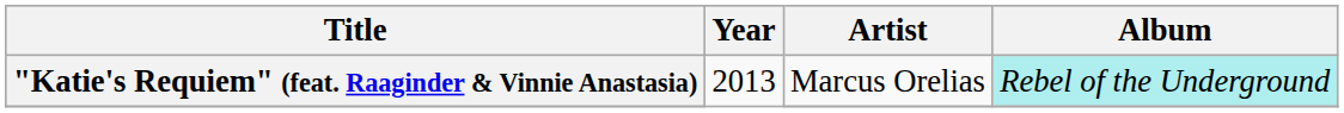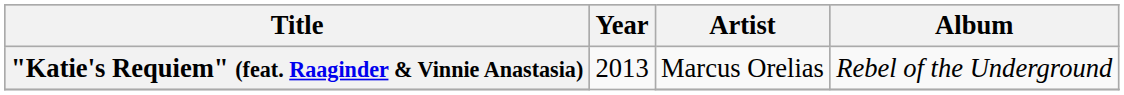"Katie's Requiem" (feat. Raaginder & Vinnie Anastasia) | Album: paleturquoise background -> no background
